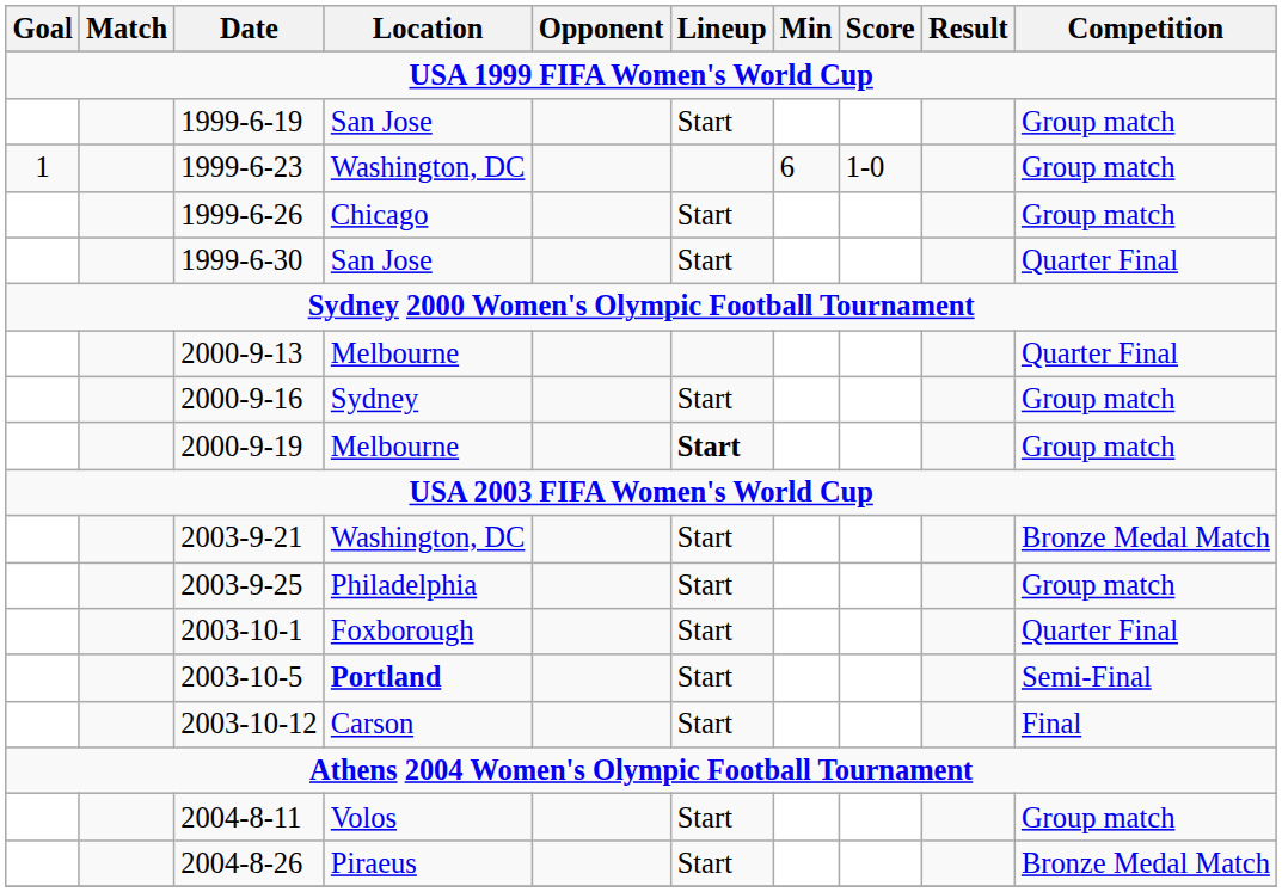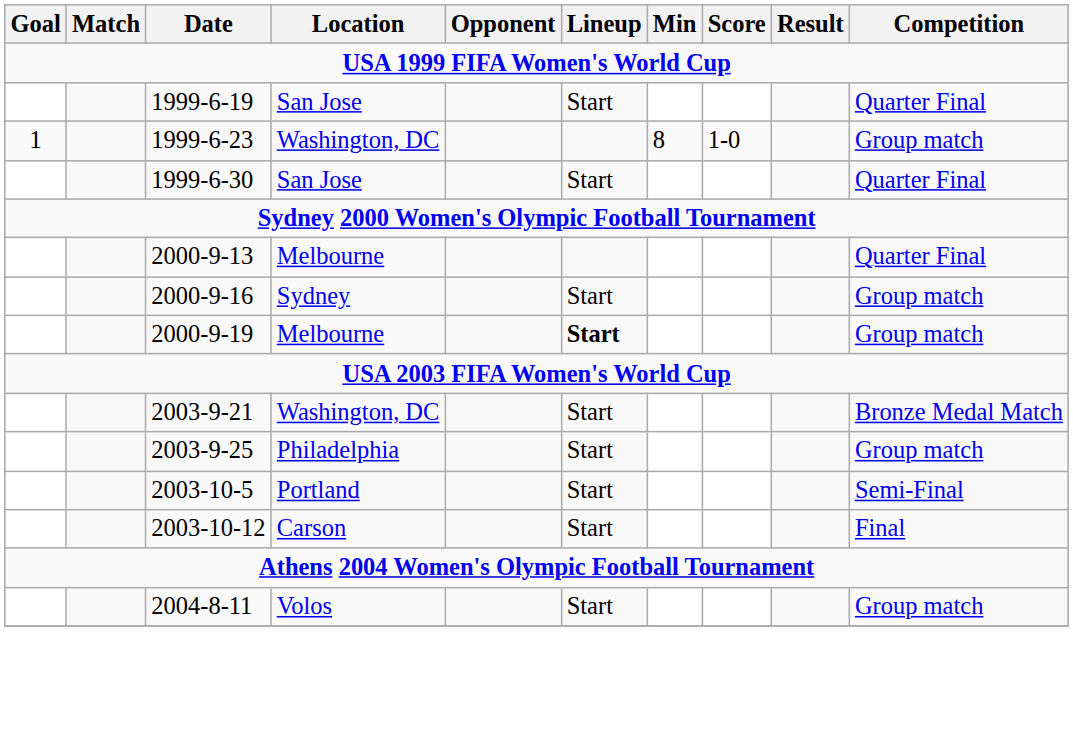1999-6-19 | Competition: Group match -> Quarter Final
1999-6-23 | Min: 6 -> 8
- row: 1999-6-26 | Chicago | Start | Group match
- row: 2003-10-1 | Foxborough | Start | Quarter Final
2003-10-5 | Location: bold -> normal
- row: 2004-8-26 | Piraeus | Start | Bronze Medal Match
